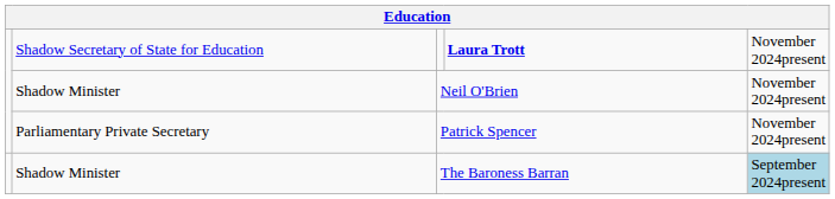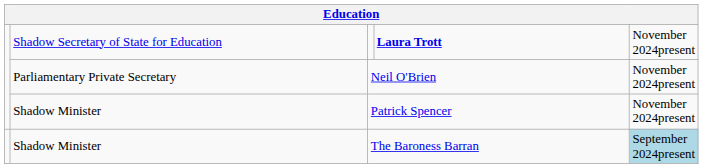Neil O'Brien | column 2: Shadow Minister -> Parliamentary Private Secretary
Patrick Spencer | column 2: Parliamentary Private Secretary -> Shadow Minister
